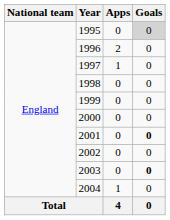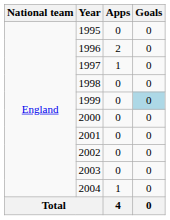1995 | Goals: lightgrey background -> no background
1999 | Goals: no background -> lightblue background
2001 | Goals: bold -> normal
2003 | Goals: bold -> normal
